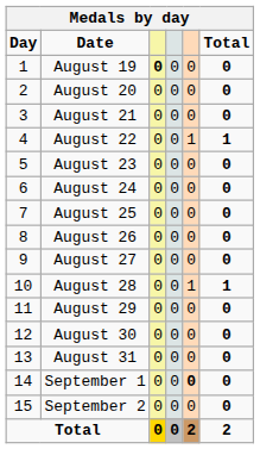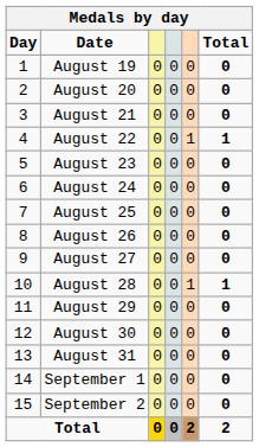August 19 | column 3: bold -> normal
September 1 | column 5: bold -> normal
